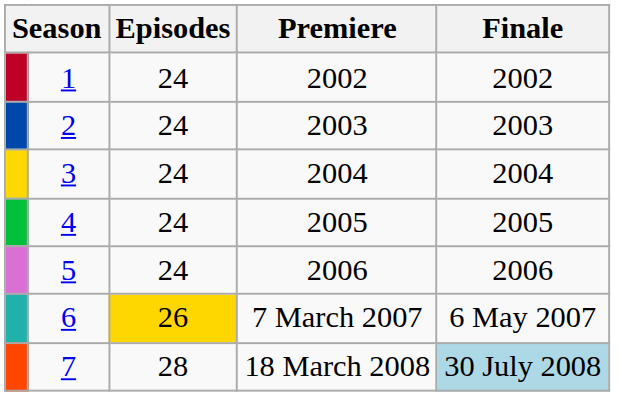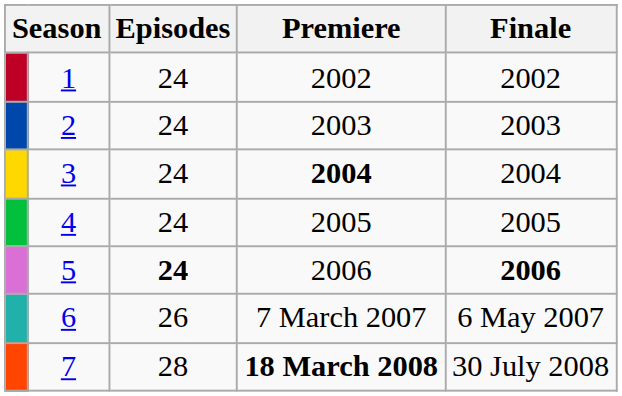3 | Premiere: normal -> bold
5 | Episodes: normal -> bold
5 | Finale: normal -> bold
6 | Episodes: gold background -> no background
7 | Premiere: normal -> bold
7 | Finale: lightblue background -> no background
